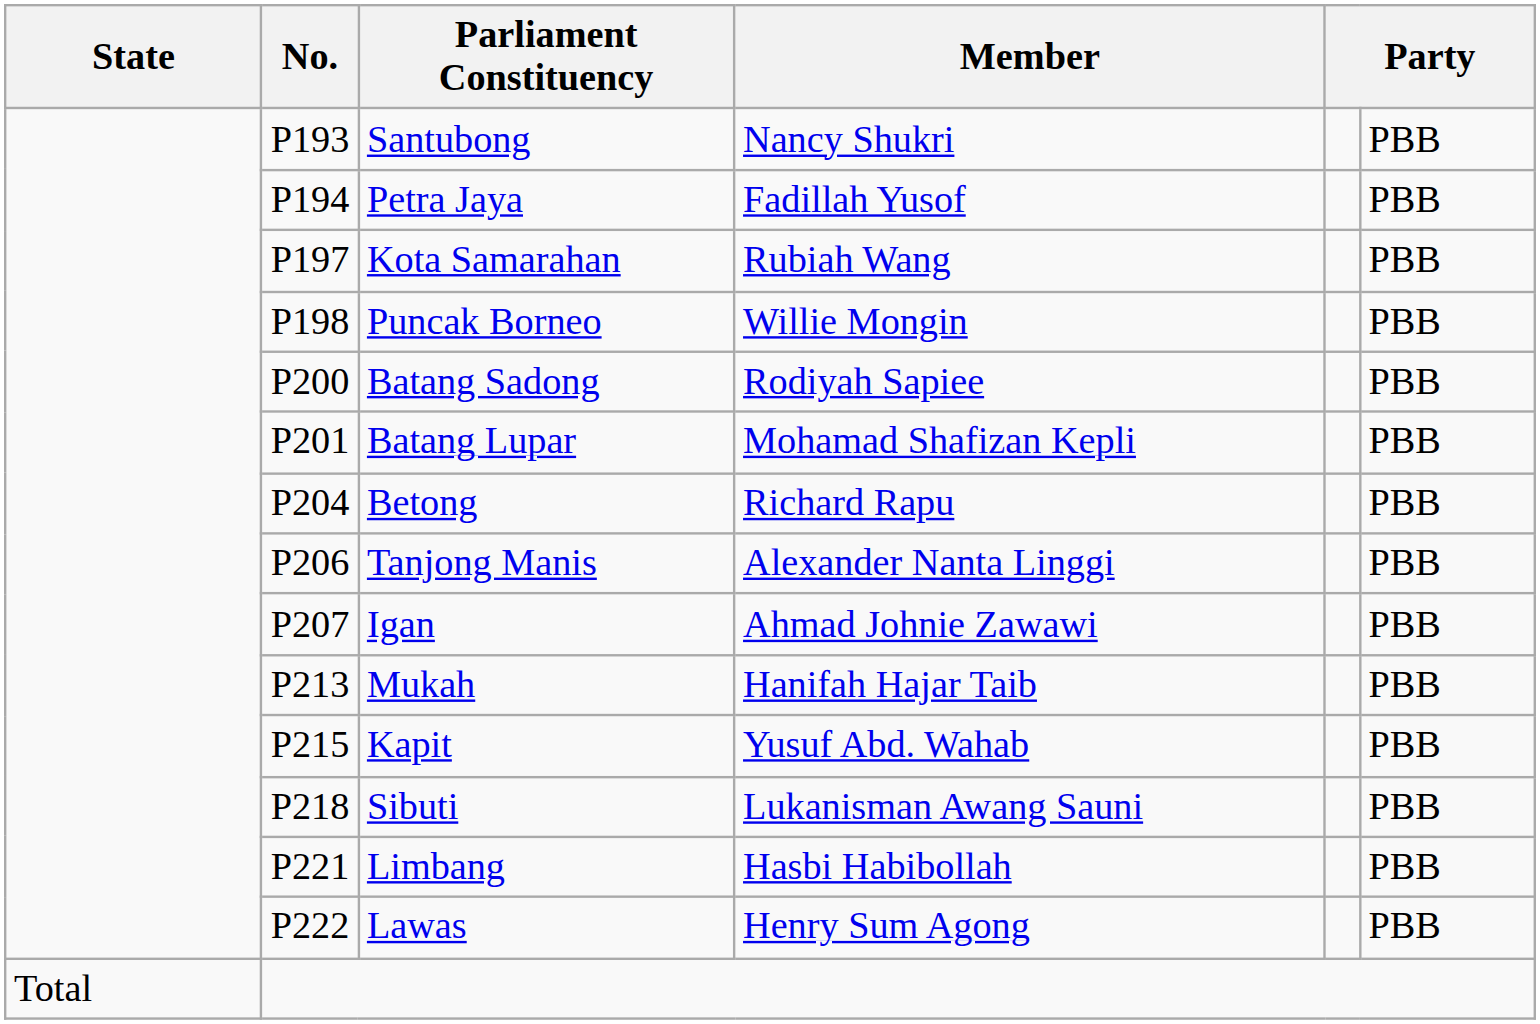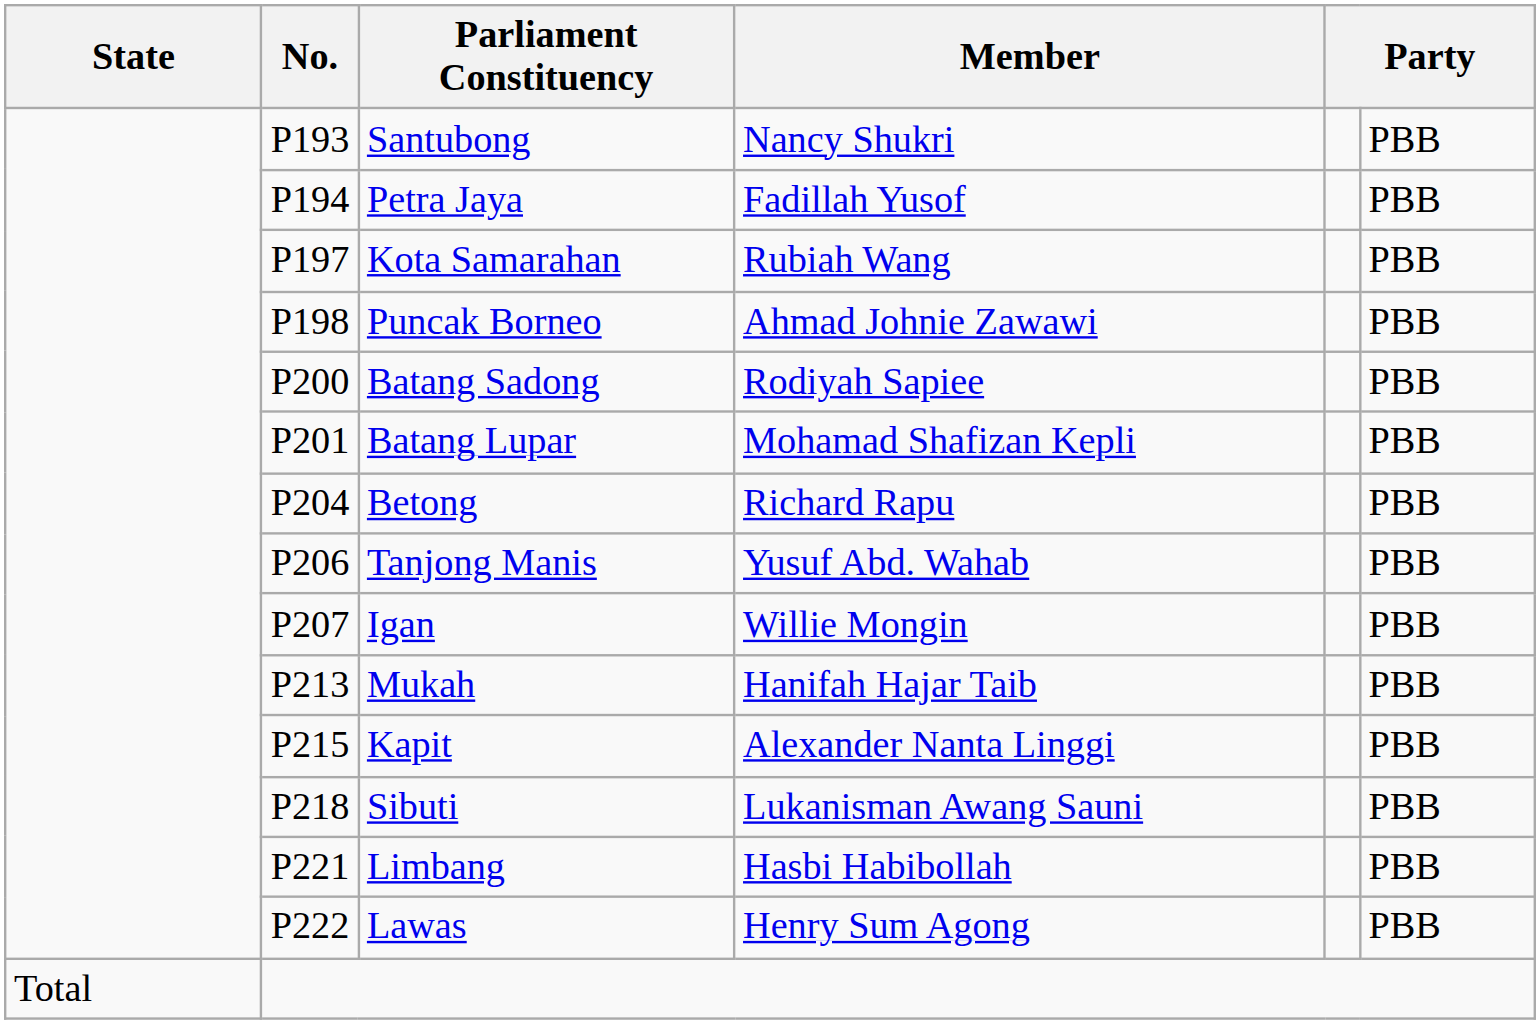Puncak Borneo | Member: Willie Mongin -> Ahmad Johnie Zawawi
Tanjong Manis | Member: Alexander Nanta Linggi -> Yusuf Abd. Wahab
Igan | Member: Ahmad Johnie Zawawi -> Willie Mongin
Kapit | Member: Yusuf Abd. Wahab -> Alexander Nanta Linggi
